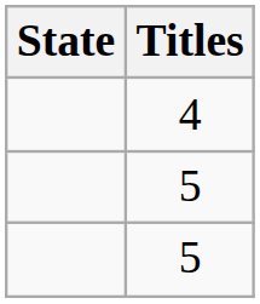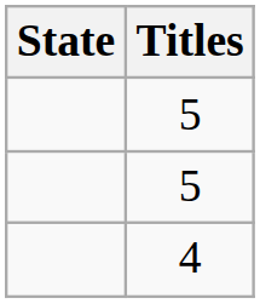row 2 | Titles: 4 -> 5
row 4 | Titles: 5 -> 4
